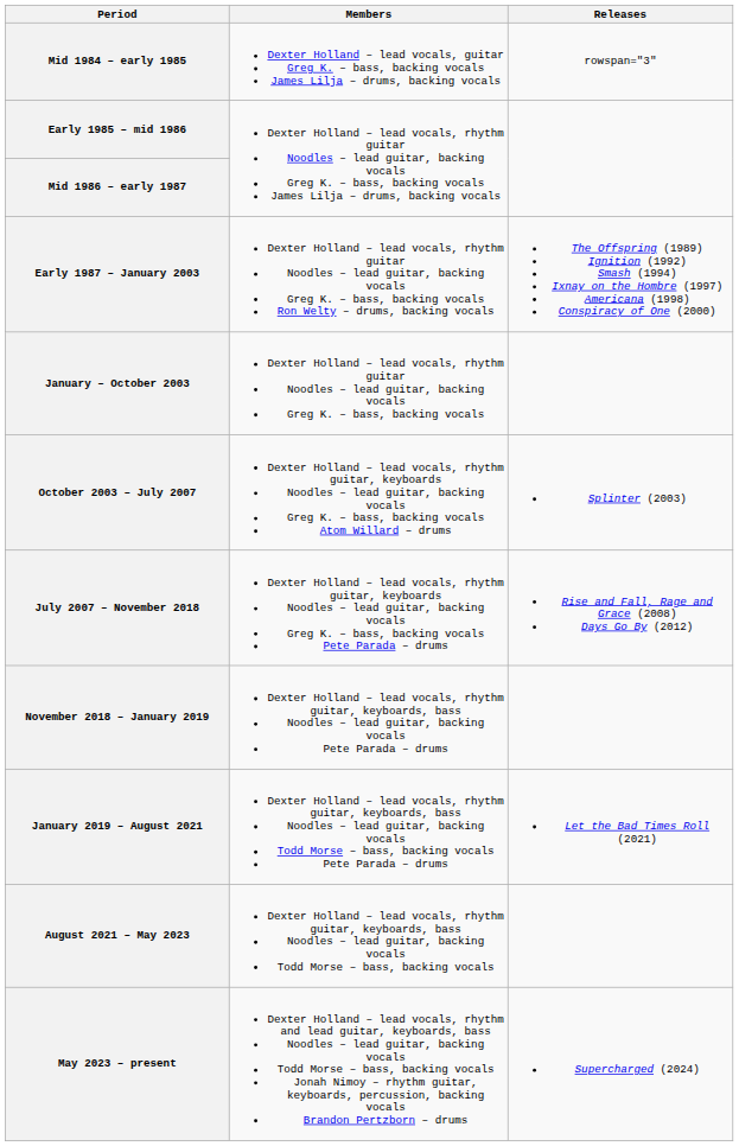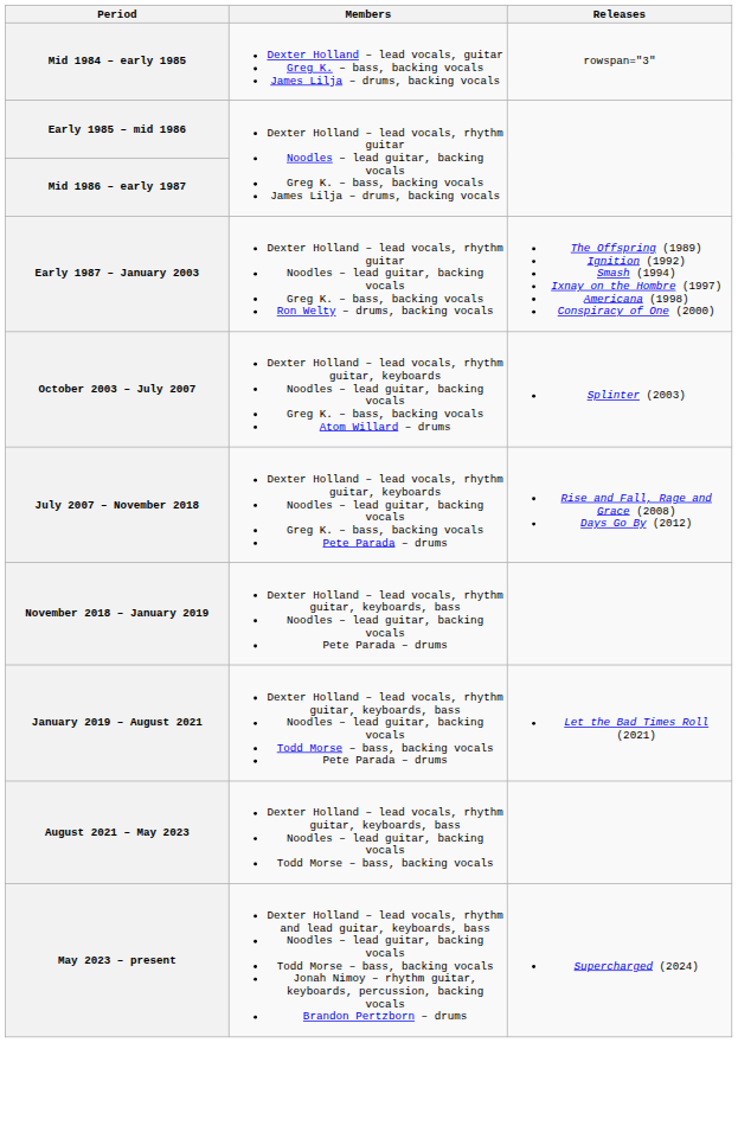- row: January – October 2003 | Dexter Holland – lead vocals, rhythm guitar Noodles – lead guitar, backing vocals Greg K. – bass, backing vocals
